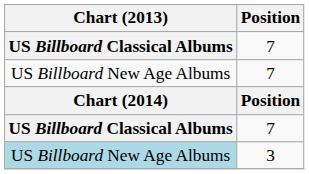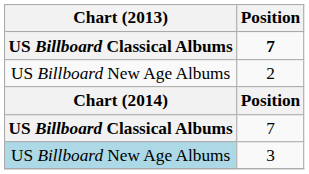row 2 | Position: normal -> bold
row 3 | Position: 7 -> 2
